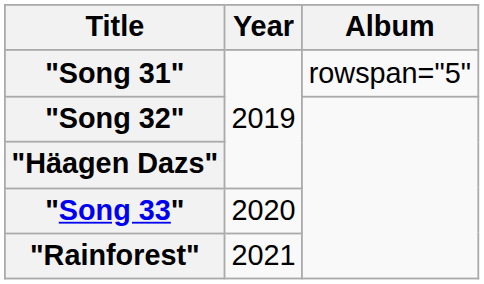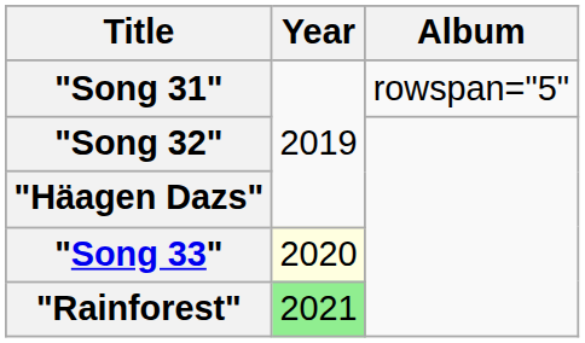"Song 33" | Year: no background -> lightyellow background
"Rainforest" | Year: no background -> lightgreen background
